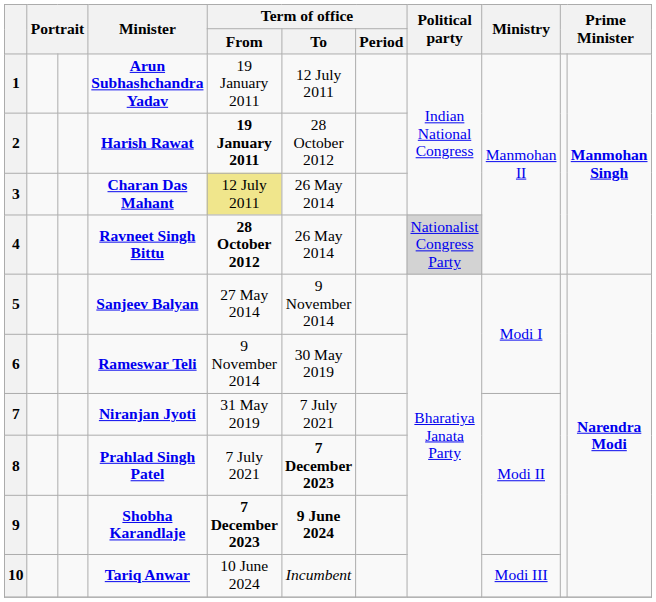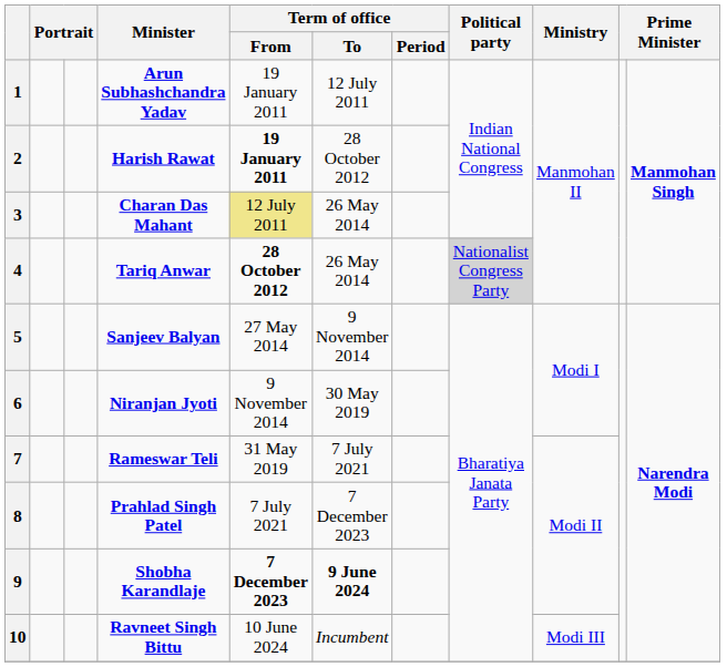4 | Minister: Ravneet Singh Bittu -> Tariq Anwar
6 | Minister: Rameswar Teli -> Niranjan Jyoti
7 | Minister: Niranjan Jyoti -> Rameswar Teli
8 | Term of office / To: bold -> normal
10 | Minister: Tariq Anwar -> Ravneet Singh Bittu
